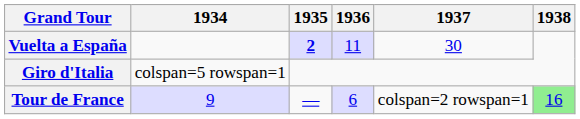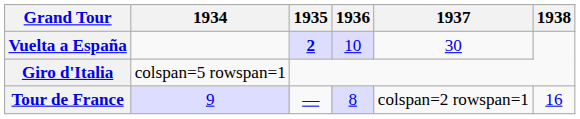Vuelta a España | 1936: 11 -> 10
Tour de France | 1936: 6 -> 8
Tour de France | 1938: lightgreen background -> no background
